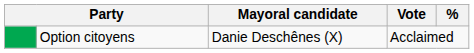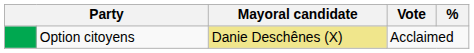Option citoyens | Mayoral candidate: no background -> khaki background
